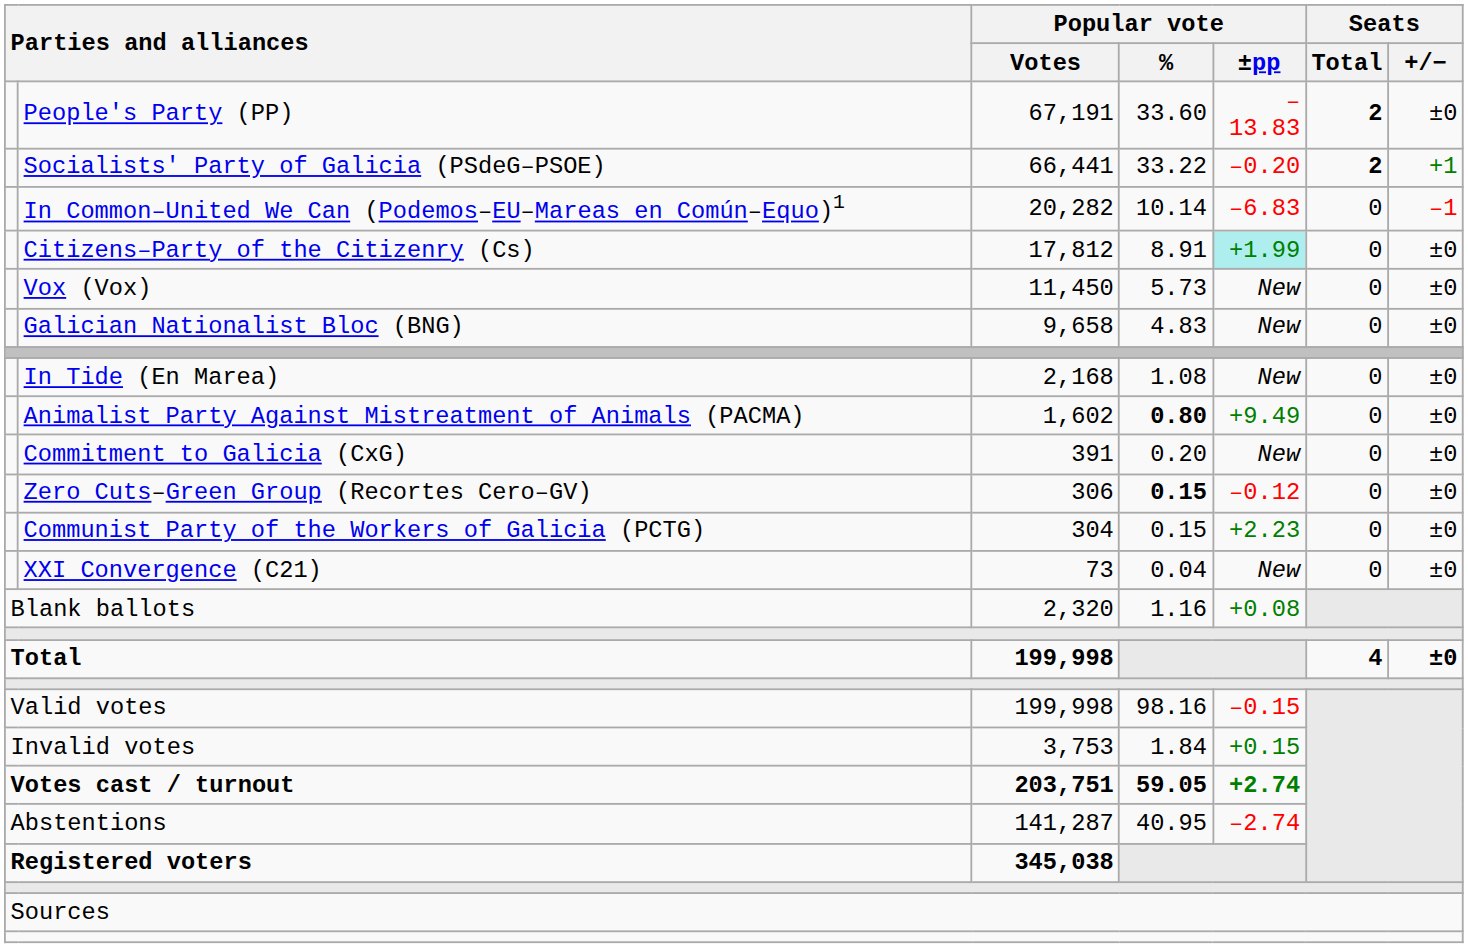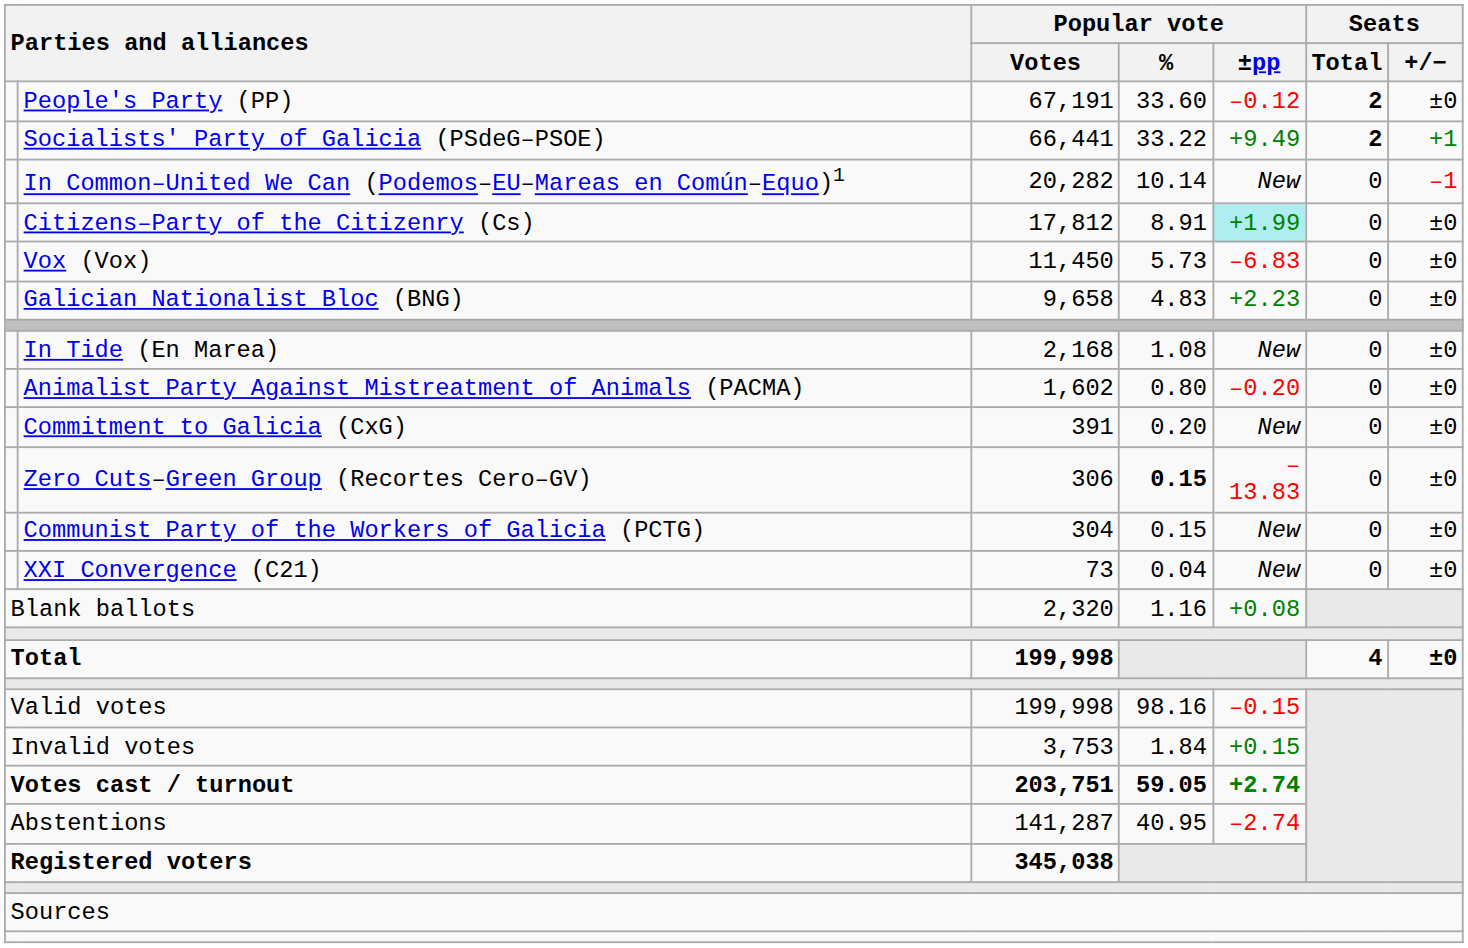People's Party (PP) | Popular vote / ±pp: –13.83 -> –0.12
Socialists' Party of Galicia (PSdeG–PSOE) | Popular vote / ±pp: –0.20 -> +9.49
In Common–United We Can (Podemos–EU–Mareas en Común–Equo)1 | Popular vote / ±pp: –6.83 -> New
Vox (Vox) | Popular vote / ±pp: New -> –6.83
Galician Nationalist Bloc (BNG) | Popular vote / ±pp: New -> +2.23
Animalist Party Against Mistreatment of Animals (PACMA) | Popular vote / %: bold -> normal
Animalist Party Against Mistreatment of Animals (PACMA) | Popular vote / ±pp: +9.49 -> –0.20
Zero Cuts–Green Group (Recortes Cero–GV) | Popular vote / ±pp: –0.12 -> –13.83
Communist Party of the Workers of Galicia (PCTG) | Popular vote / ±pp: +2.23 -> New
